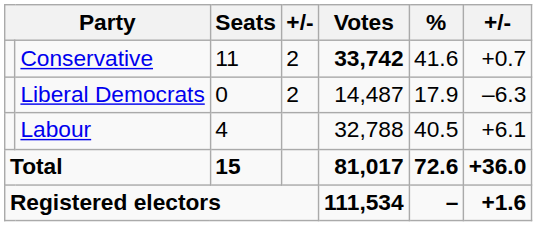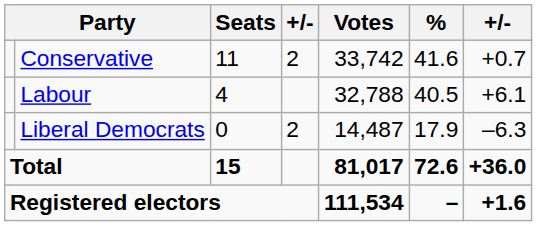Conservative | Votes: bold -> normal
rows swapped: Labour <-> Liberal Democrats
